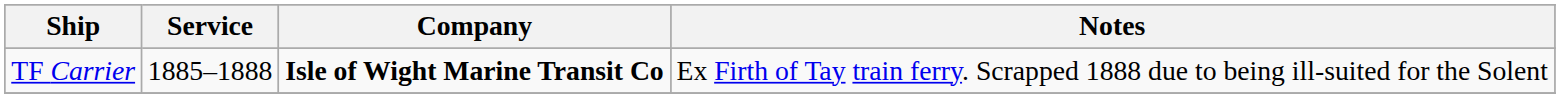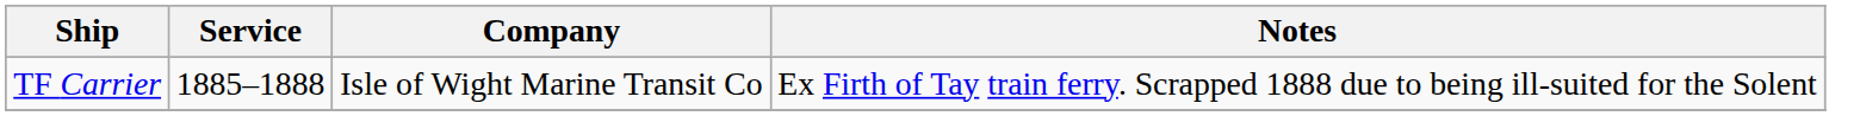TF Carrier | Company: bold -> normal
